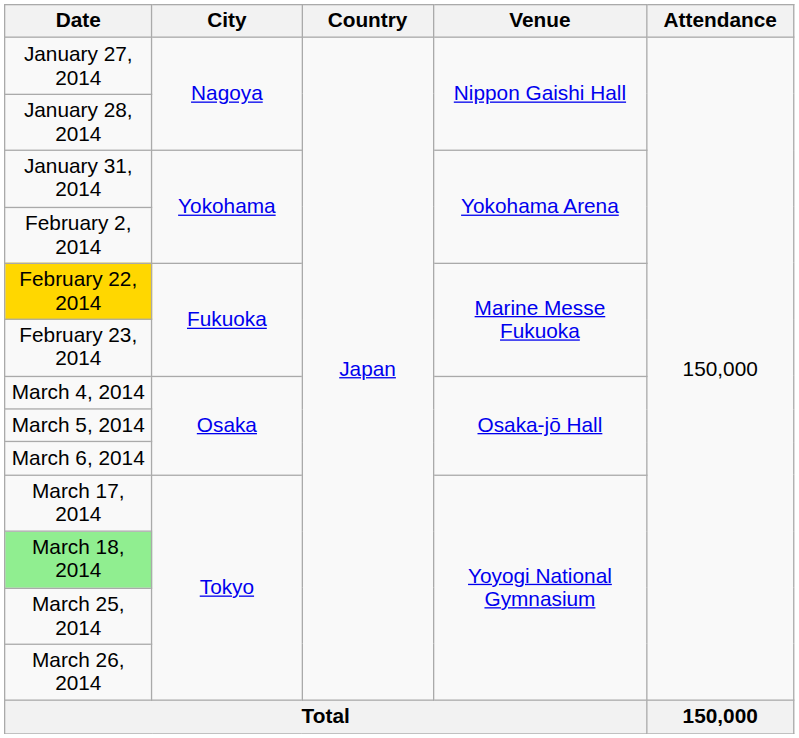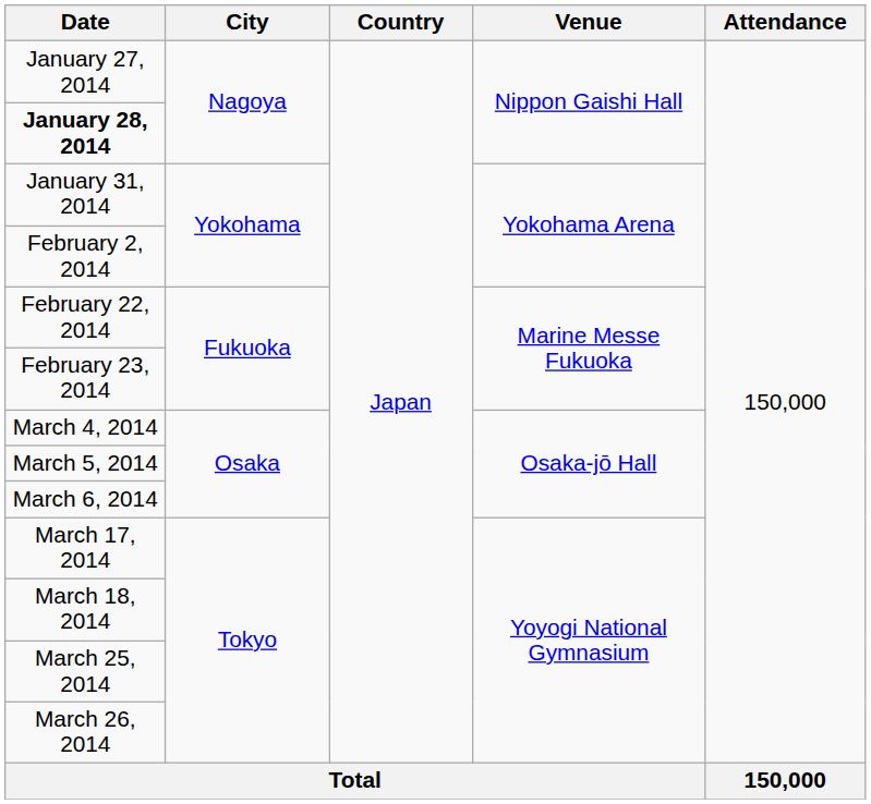January 28, 2014 | Date: normal -> bold
February 22, 2014 | Date: gold background -> no background
March 18, 2014 | Date: lightgreen background -> no background
